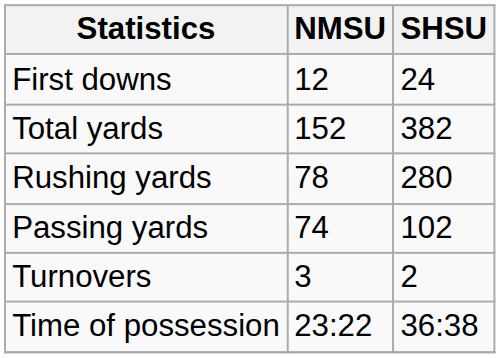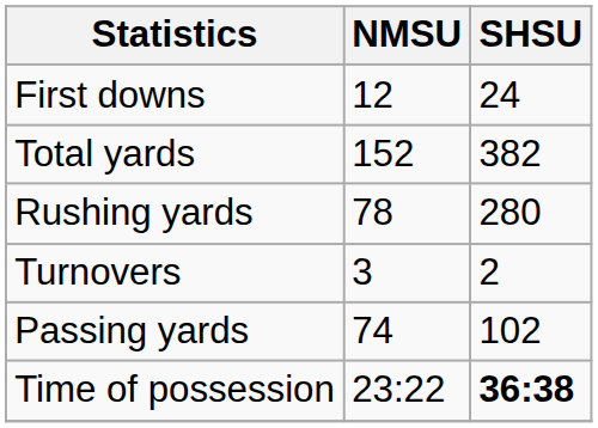rows swapped: Passing yards <-> Turnovers
Time of possession | SHSU: normal -> bold
